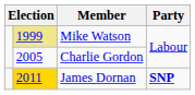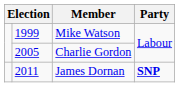Mike Watson | column 2: khaki background -> no background
James Dornan | column 2: gold background -> no background
